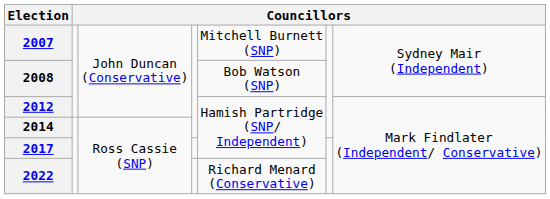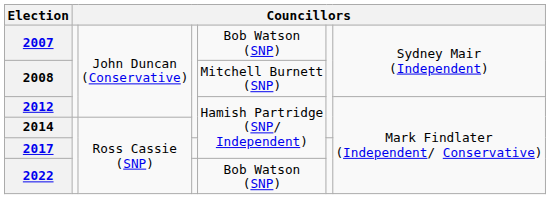2007 | column 5: Mitchell Burnett (SNP) -> Bob Watson (SNP)
2008 | column 5: Bob Watson (SNP) -> Mitchell Burnett (SNP)
2022 | column 5: Richard Menard (Conservative) -> Bob Watson (SNP)
